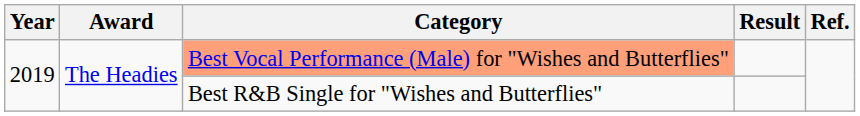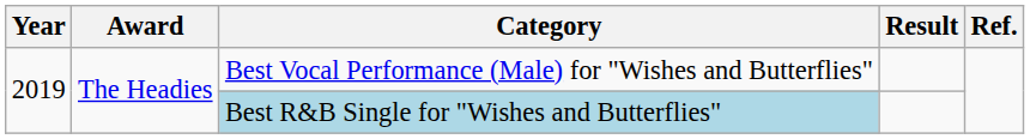Best Vocal Performance (Male) for "Wishes and Butterflies" | Category: lightsalmon background -> no background
Best R&B Single for "Wishes and Butterflies" | Category: no background -> lightblue background
